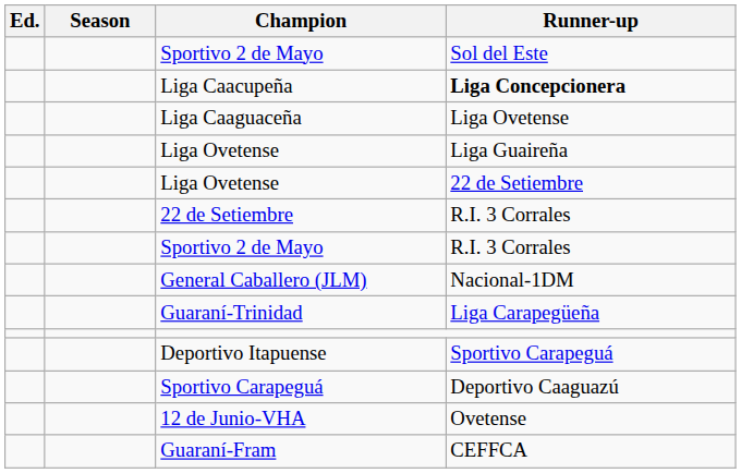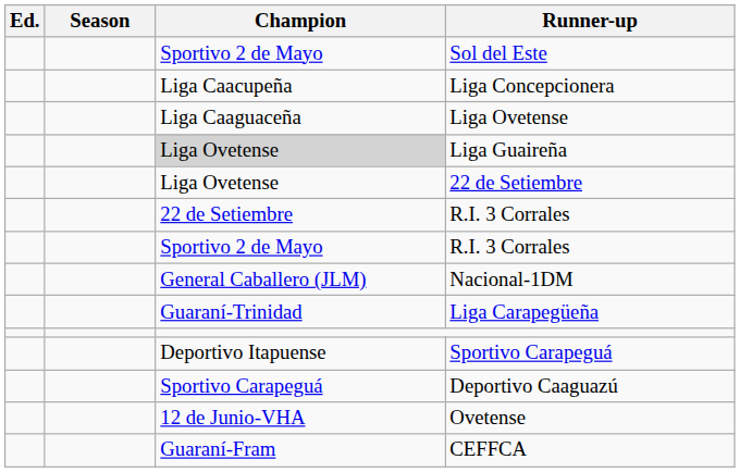Liga Concepcionera | Runner-up: bold -> normal
Liga Guaireña | Champion: no background -> lightgrey background
